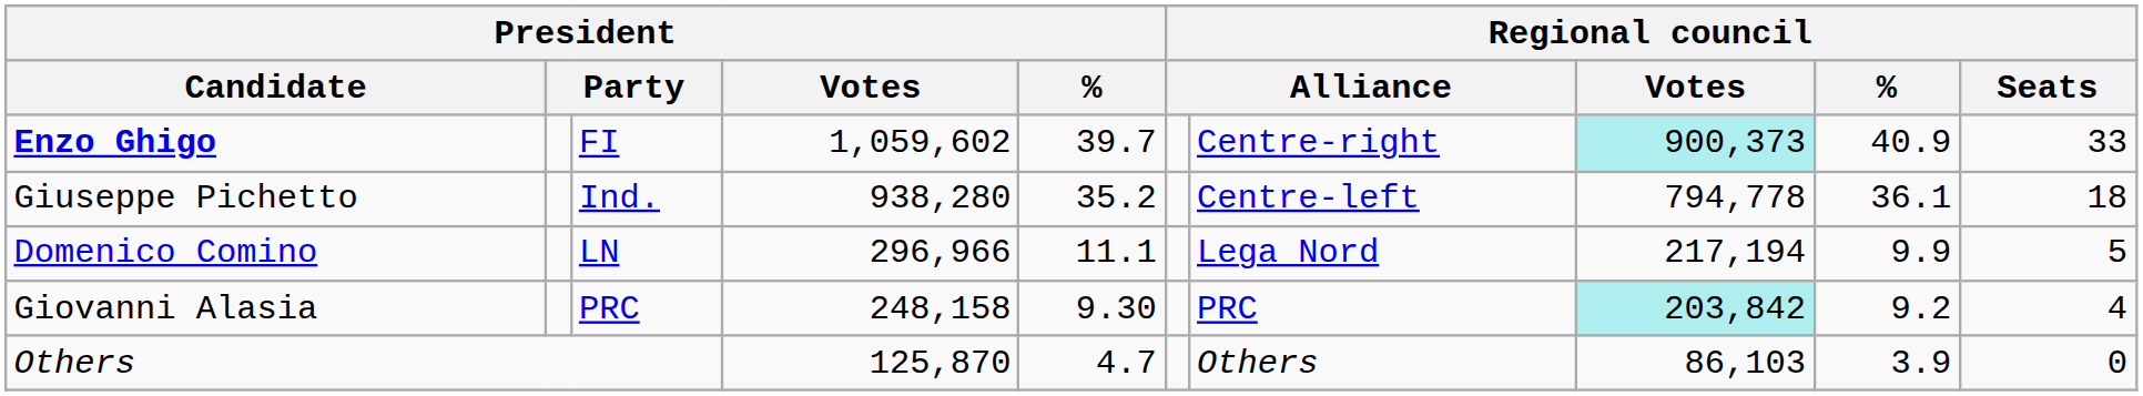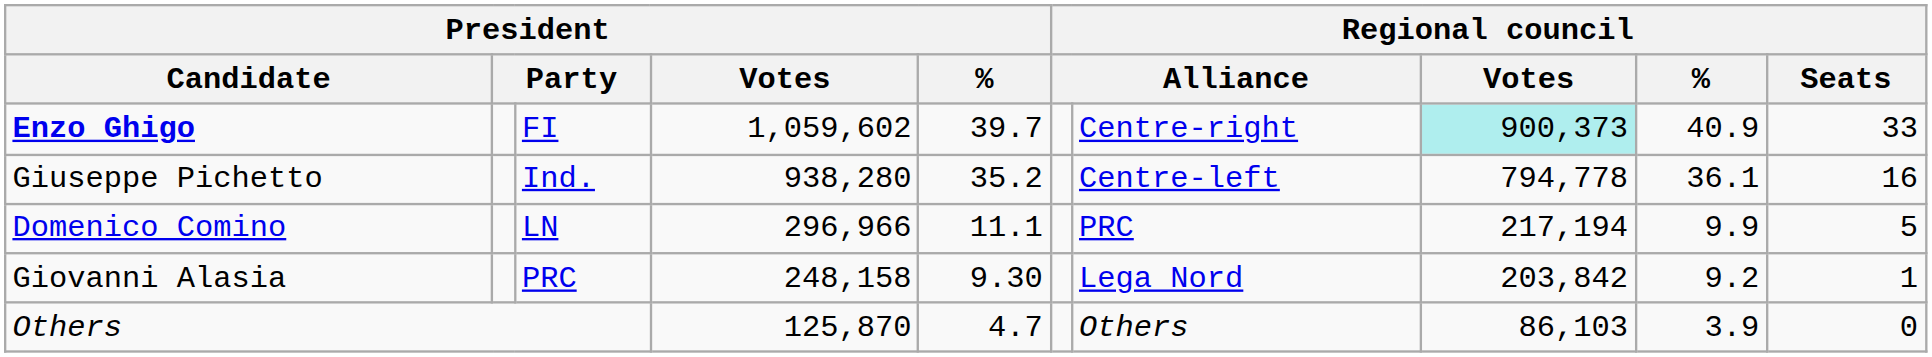Giuseppe Pichetto | Regional council / Seats: 18 -> 16
Domenico Comino | column 7: Lega Nord -> PRC
Giovanni Alasia | column 7: PRC -> Lega Nord
Giovanni Alasia | Regional council / Votes: paleturquoise background -> no background
Giovanni Alasia | Regional council / Seats: 4 -> 1
